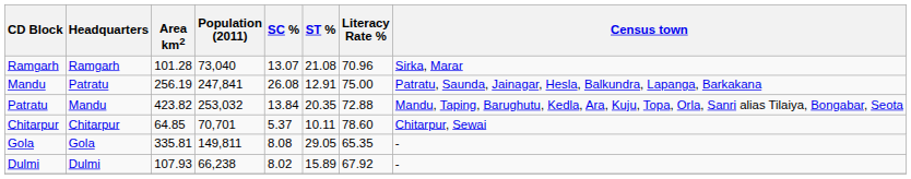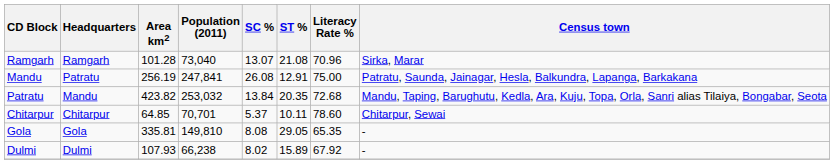row 4 | Literacy Rate %: 72.88 -> 72.68
row 6 | Population (2011): 149,811 -> 149,810
